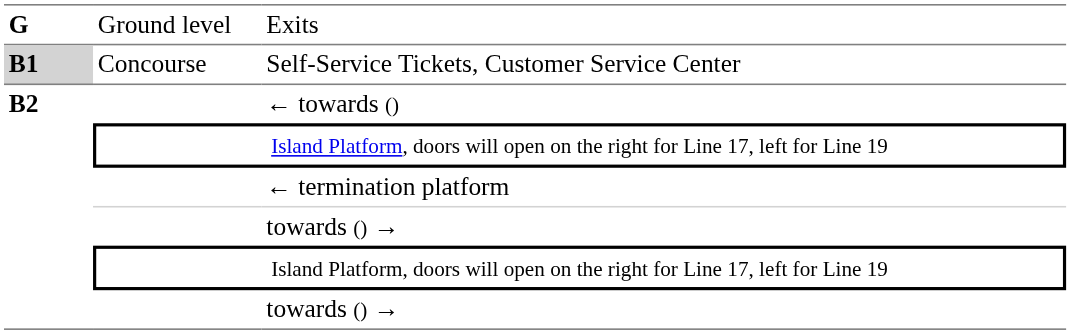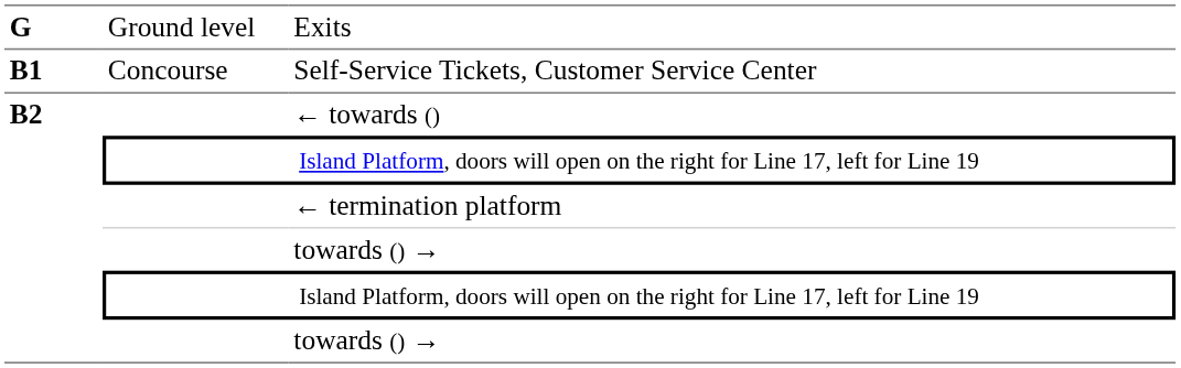Self-Service Tickets, Customer Service Center | column 1: lightgrey background -> no background
